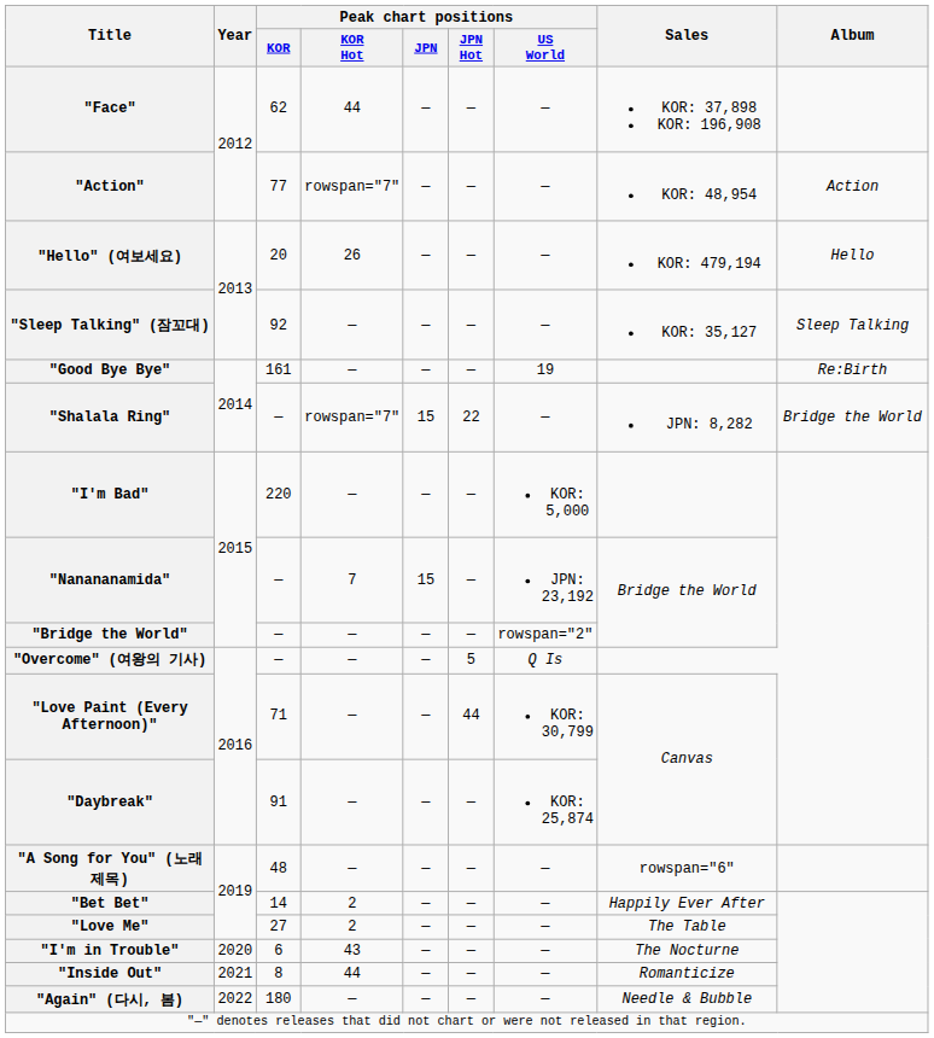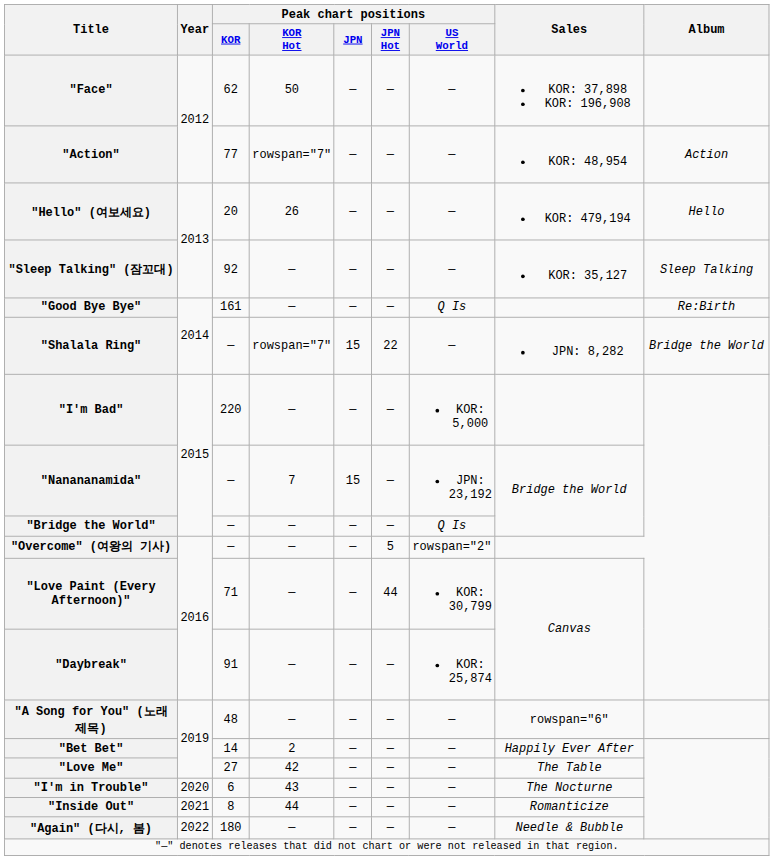"Face" | Peak chart positions / KOR Hot: 44 -> 50
"Good Bye Bye" | Peak chart positions / US World: 19 -> Q Is
"Bridge the World" | Peak chart positions / US World: rowspan="2" -> Q Is
"Overcome" (여왕의 기사) | Peak chart positions / US World: Q Is -> rowspan="2"
"Love Me" | Peak chart positions / KOR Hot: 2 -> 42
